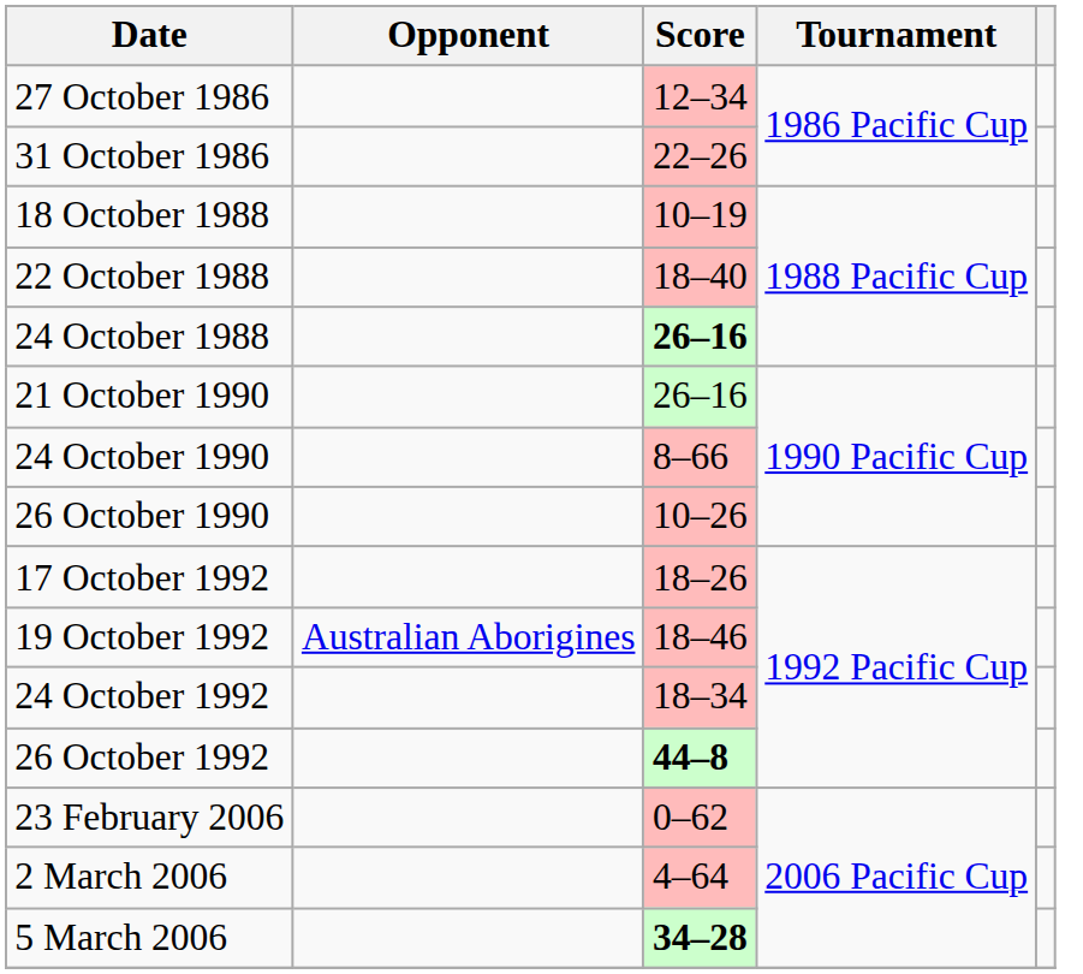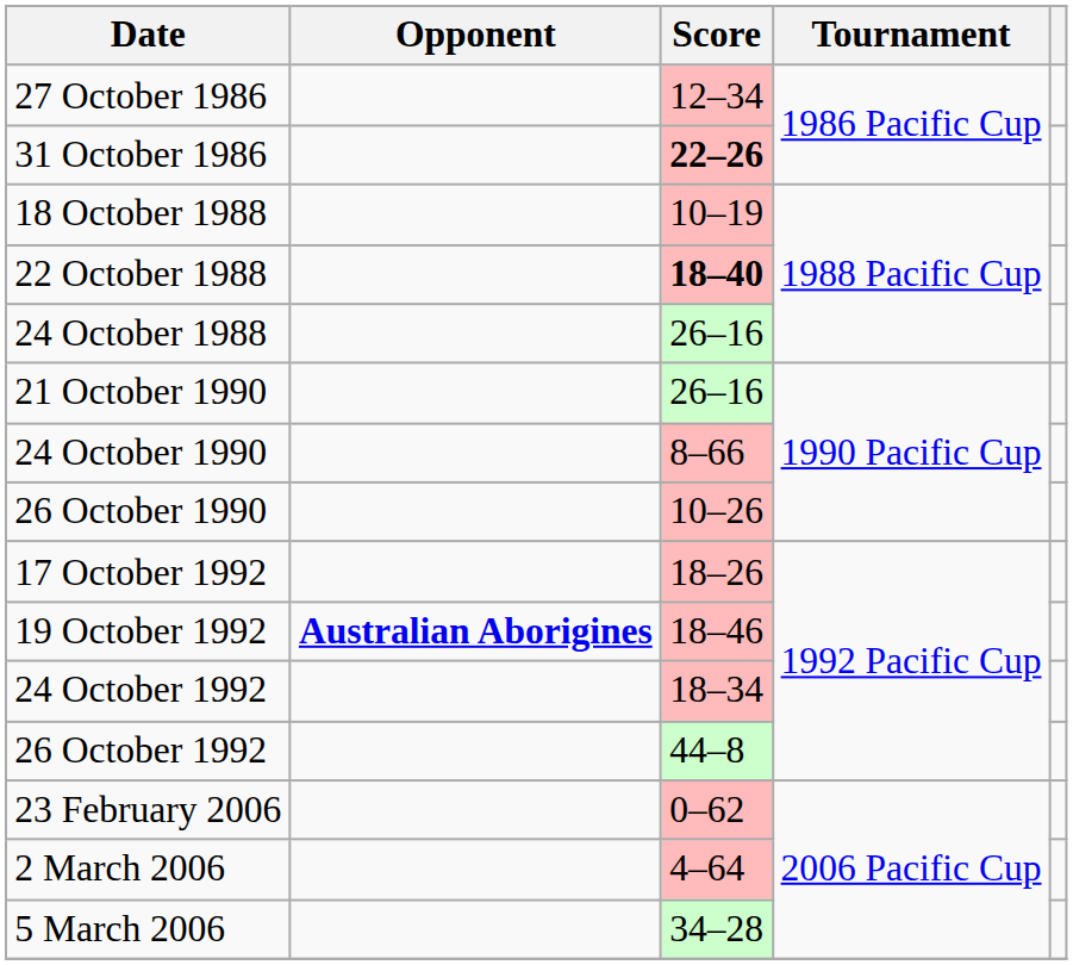31 October 1986 | Score: normal -> bold
22 October 1988 | Score: normal -> bold
24 October 1988 | Score: bold -> normal
19 October 1992 | Opponent: normal -> bold
26 October 1992 | Score: bold -> normal
5 March 2006 | Score: bold -> normal
